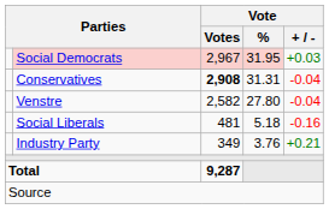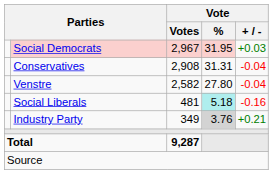Conservatives | Vote / Votes: bold -> normal
Social Liberals | Vote / %: no background -> paleturquoise background
Industry Party | Vote / %: no background -> lightgrey background
